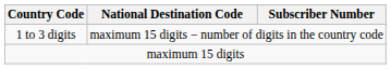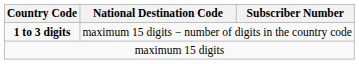1 to 3 digits | Country Code: normal -> bold
